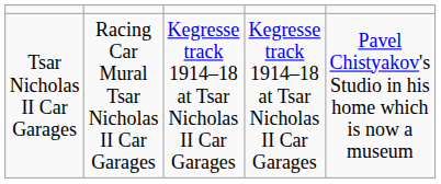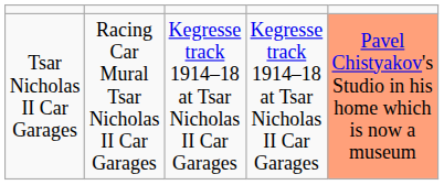Tsar Nicholas II Car Garages | column 5: no background -> lightsalmon background
